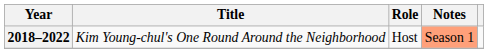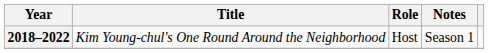2018–2022 | Notes: lightsalmon background -> no background
